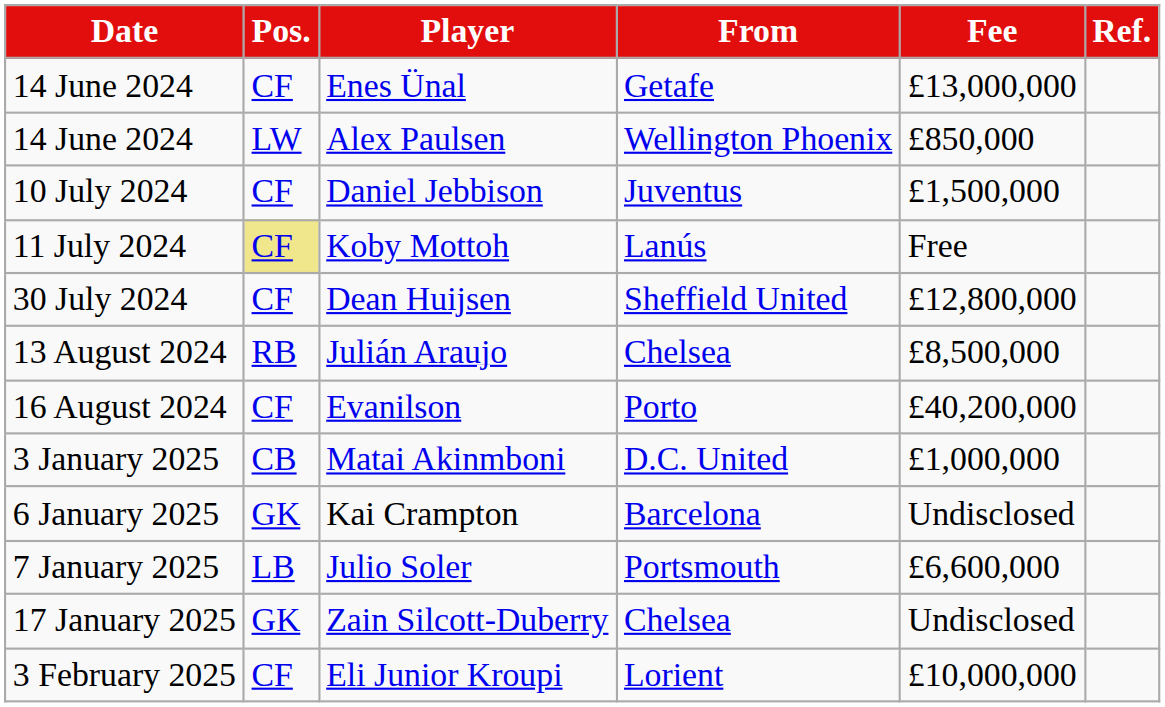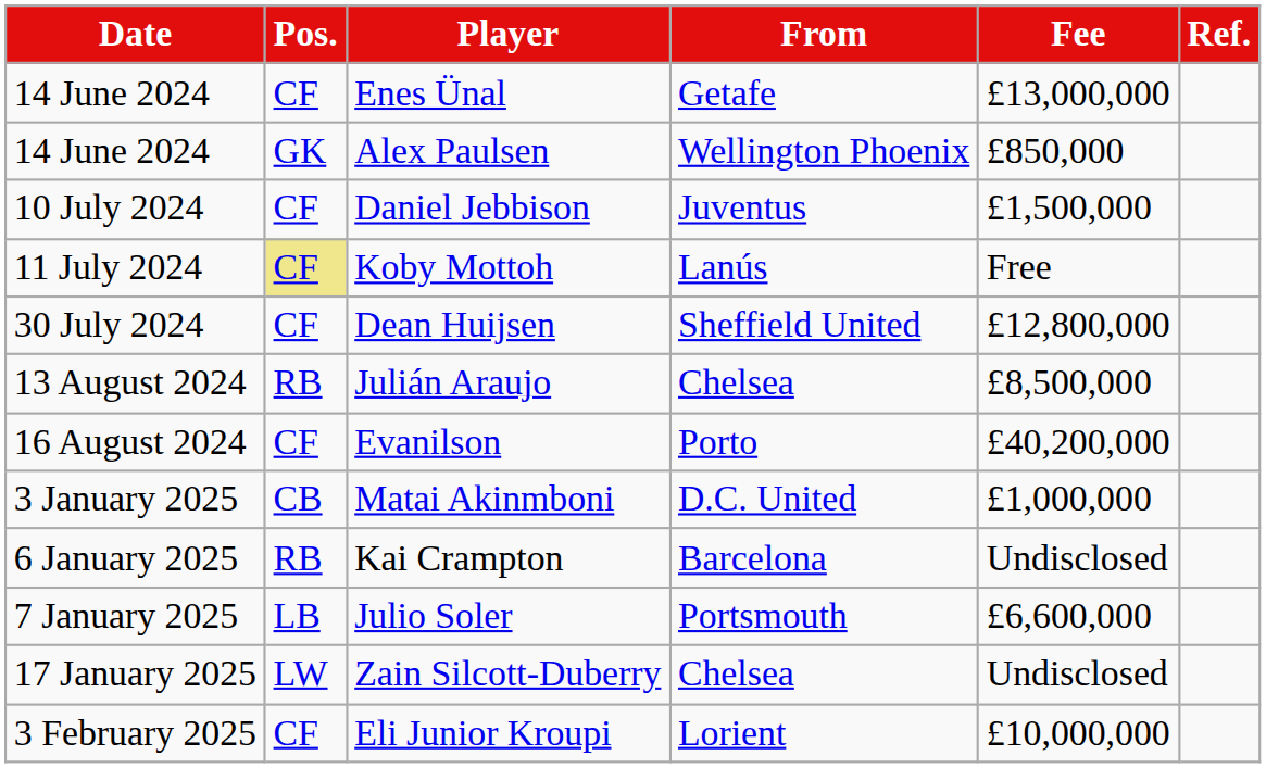Alex Paulsen | Pos.: LW -> GK
Kai Crampton | Pos.: GK -> RB
Zain Silcott-Duberry | Pos.: GK -> LW
